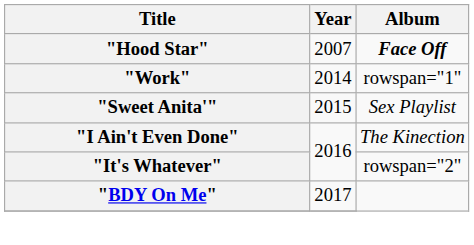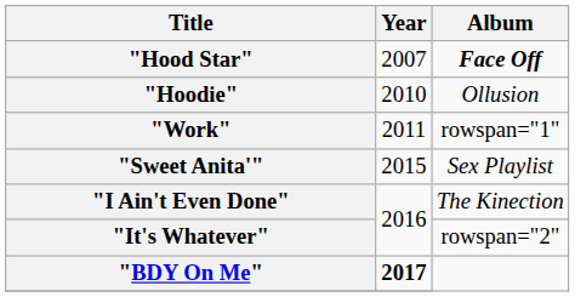+ row: "Hoodie" | 2010 | Ollusion
"Work" | Year: 2014 -> 2011
"BDY On Me" | Year: normal -> bold
